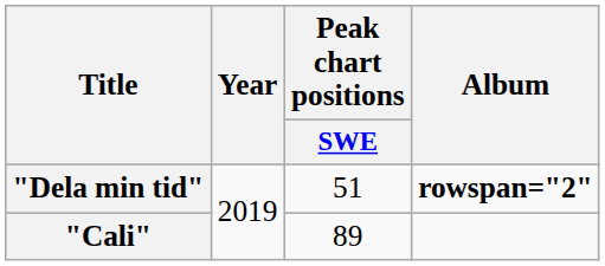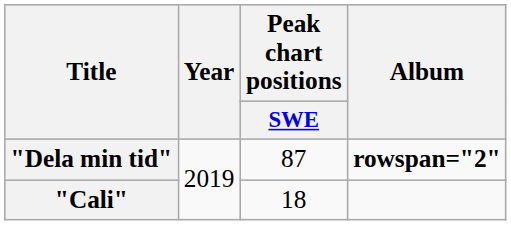"Dela min tid" | Peak chart positions / SWE: 51 -> 87
"Cali" | Peak chart positions / SWE: 89 -> 18
